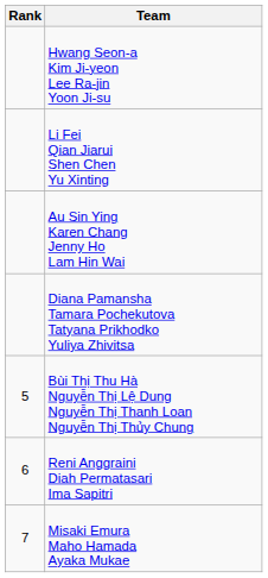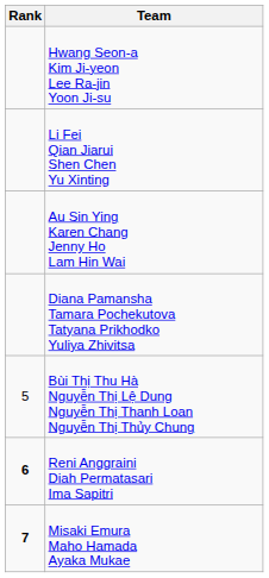Reni Anggraini Diah Permatasari Ima Sapitri | Rank: normal -> bold
Misaki Emura Maho Hamada Ayaka Mukae | Rank: normal -> bold
